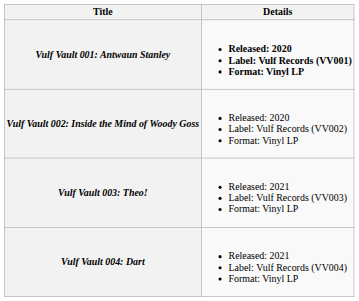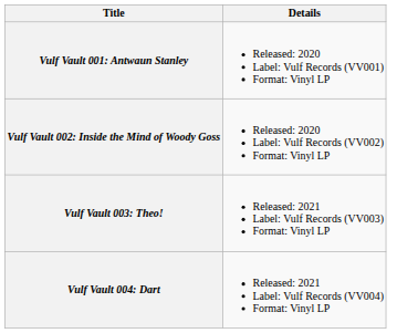Vulf Vault 001: Antwaun Stanley | Details: bold -> normal
